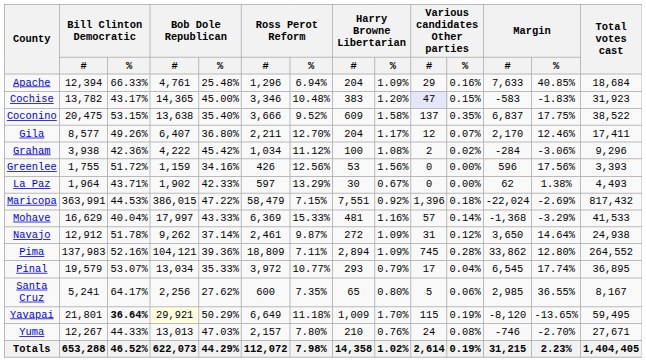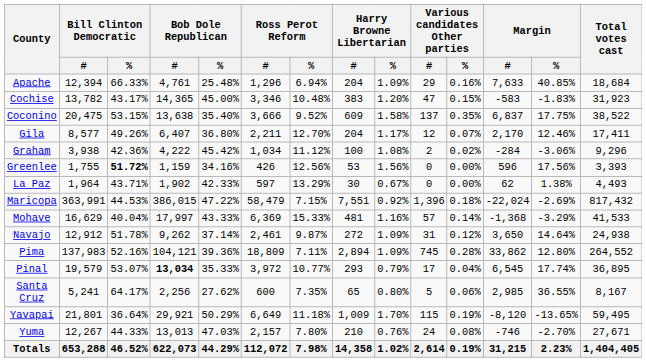Cochise | Various candidates Other parties / #: lavender background -> no background
Greenlee | Bill Clinton Democratic / %: normal -> bold
Pinal | Bob Dole Republican / #: normal -> bold
Yavapai | Bill Clinton Democratic / %: bold -> normal
Yavapai | Bob Dole Republican / #: lightyellow background -> no background
